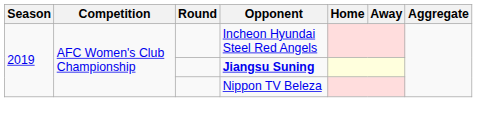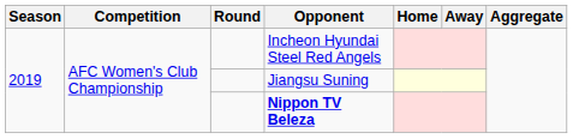Jiangsu Suning | Opponent: bold -> normal
Nippon TV Beleza | Opponent: normal -> bold
